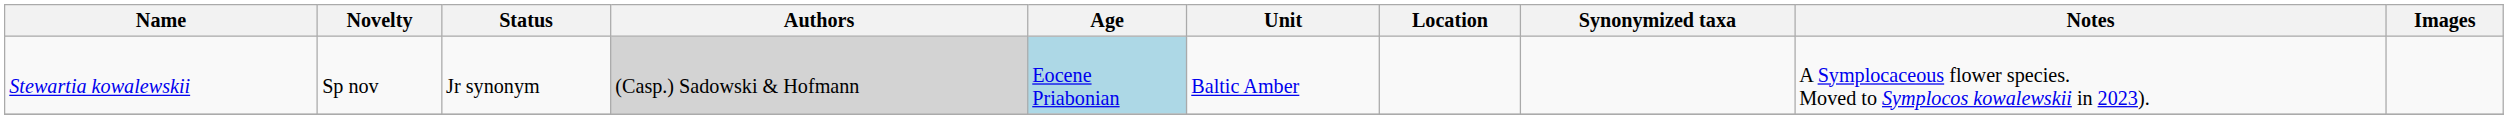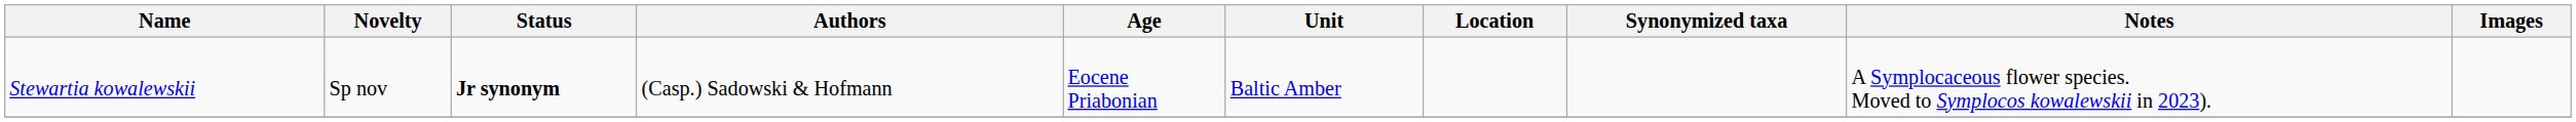Stewartia kowalewskii | Status: normal -> bold
Stewartia kowalewskii | Authors: lightgrey background -> no background
Stewartia kowalewskii | Age: lightblue background -> no background
